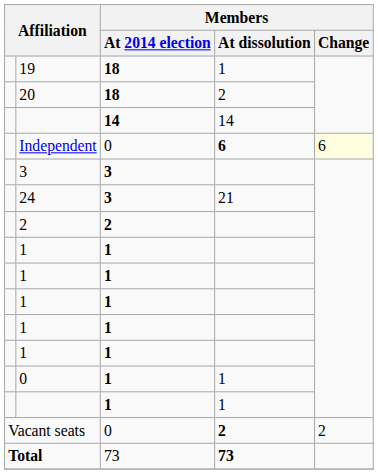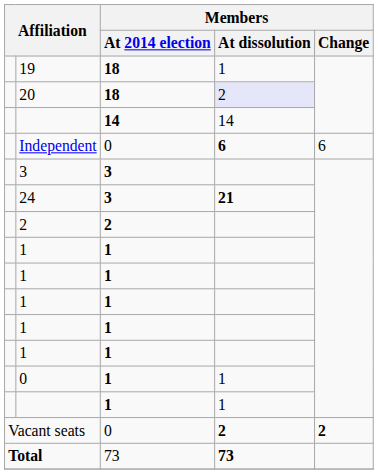20 | Members / At dissolution: no background -> lavender background
Independent | Members / Change: lightyellow background -> no background
24 | Members / At dissolution: normal -> bold
Vacant seats | Members / Change: normal -> bold
